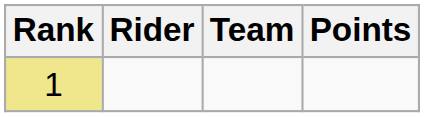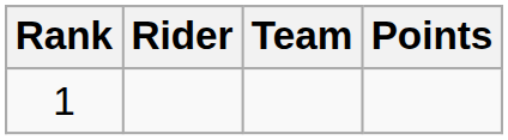1 | Rank: khaki background -> no background
